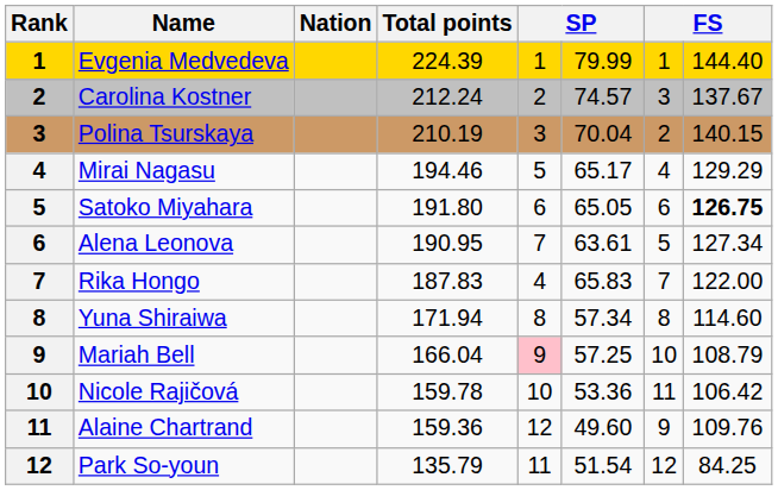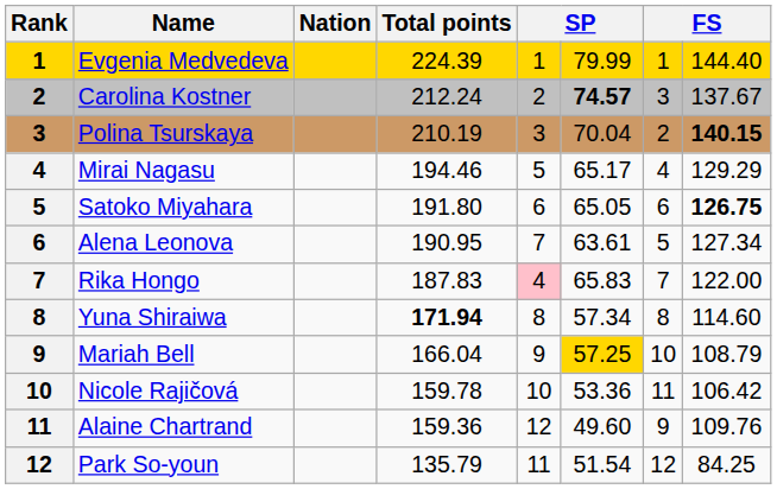Carolina Kostner | column 6: normal -> bold
Polina Tsurskaya | column 8: normal -> bold
Rika Hongo | column 5: no background -> pink background
Yuna Shiraiwa | Total points: normal -> bold
Mariah Bell | column 5: pink background -> no background
Mariah Bell | column 6: no background -> gold background
